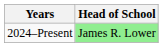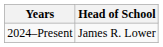2024–Present | Head of School: lightgreen background -> no background
